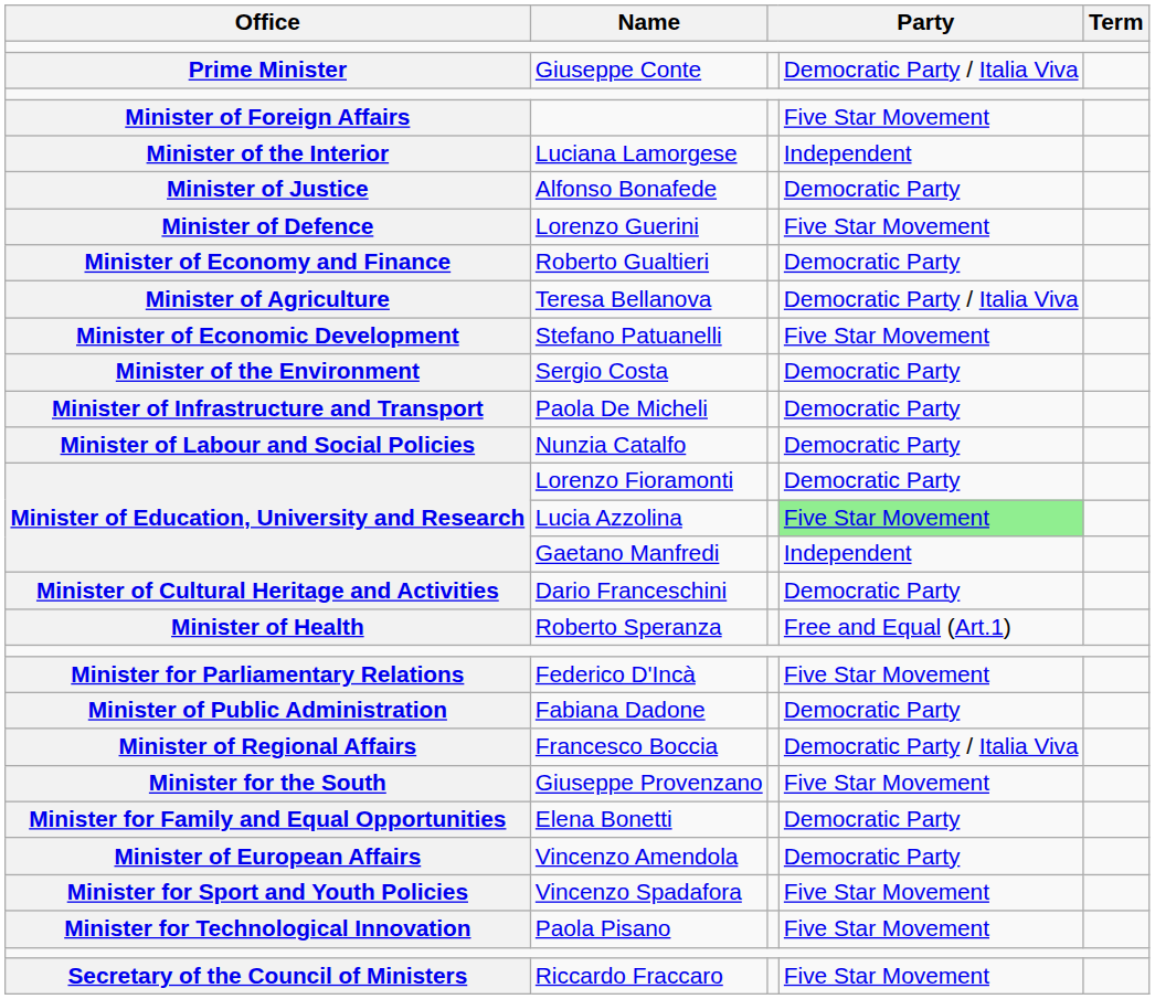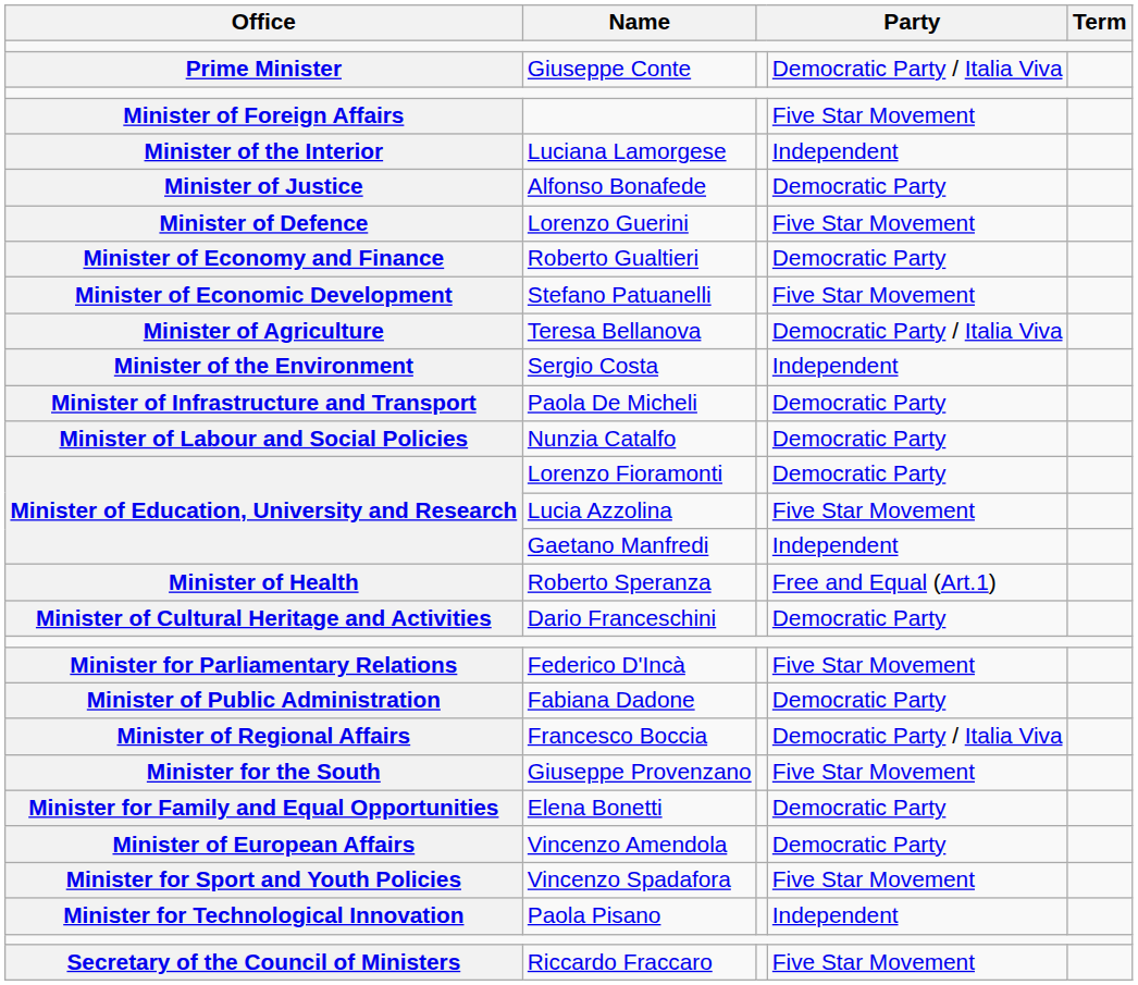rows swapped: Stefano Patuanelli <-> Teresa Bellanova
Sergio Costa | column 4: Democratic Party -> Independent
Lucia Azzolina | column 4: lightgreen background -> no background
rows swapped: Dario Franceschini <-> Roberto Speranza
Paola Pisano | column 4: Five Star Movement -> Independent
